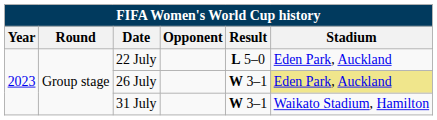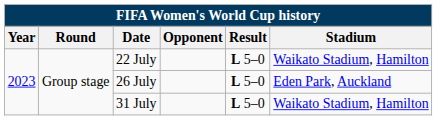22 July | Stadium: Eden Park, Auckland -> Waikato Stadium, Hamilton
26 July | Result: W 3–1 -> L 5–0
26 July | Stadium: khaki background -> no background
31 July | Result: W 3–1 -> L 5–0
